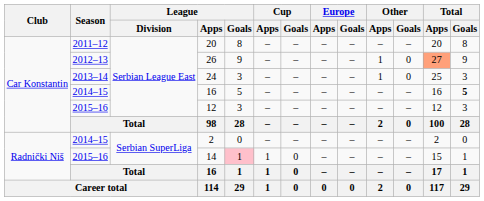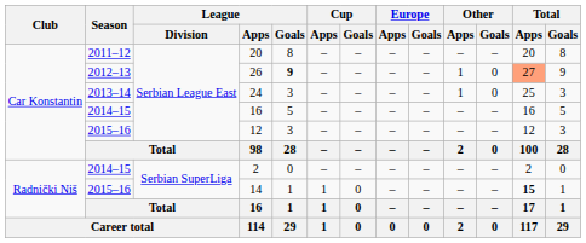26 | League / Goals: normal -> bold
2014–15 / 16 | Total / Goals: bold -> normal
14 | League / Goals: pink background -> no background
14 | Total / Apps: normal -> bold
